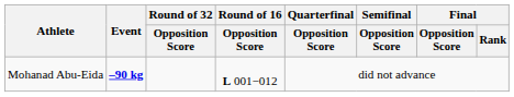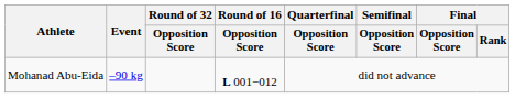Mohanad Abu-Eida | Event: bold -> normal
